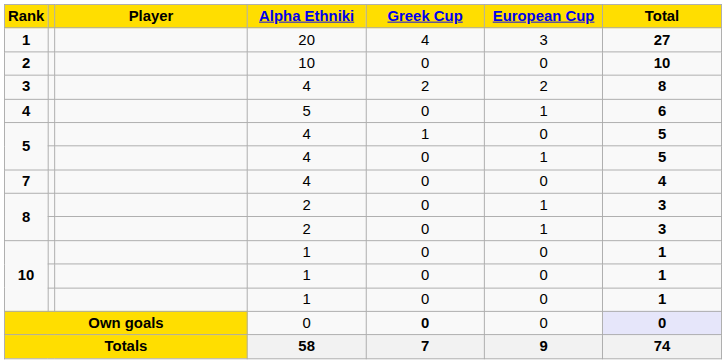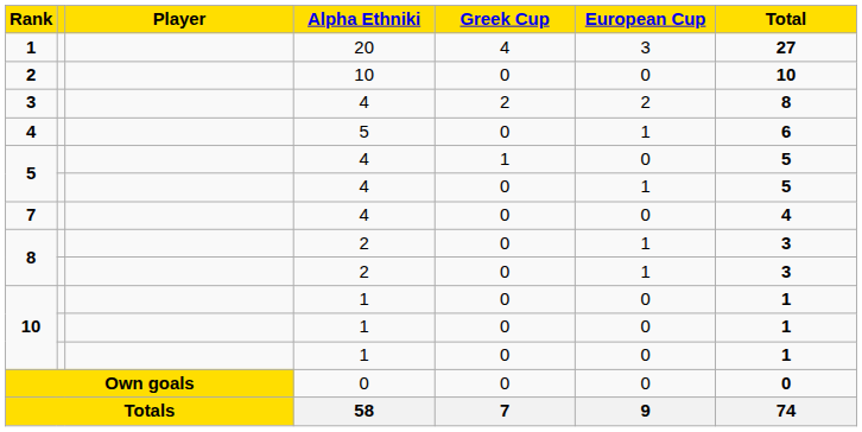Own goals | Greek Cup: bold -> normal
Own goals | Total: lavender background -> no background
